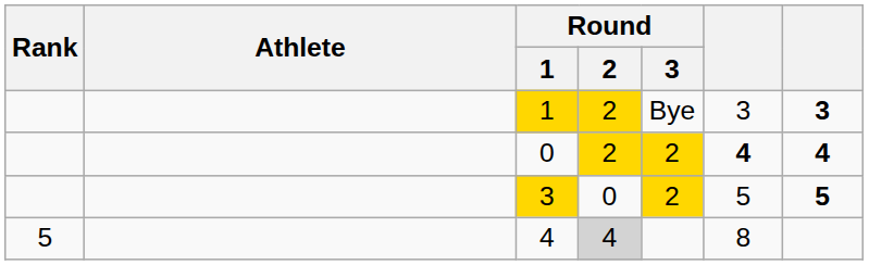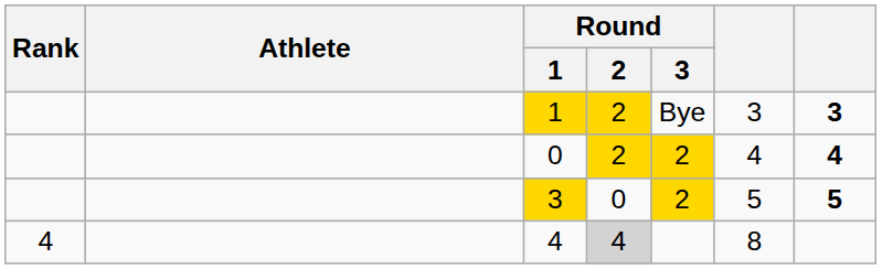row 4 | column 6: bold -> normal
row 6 | Rank: 5 -> 4
